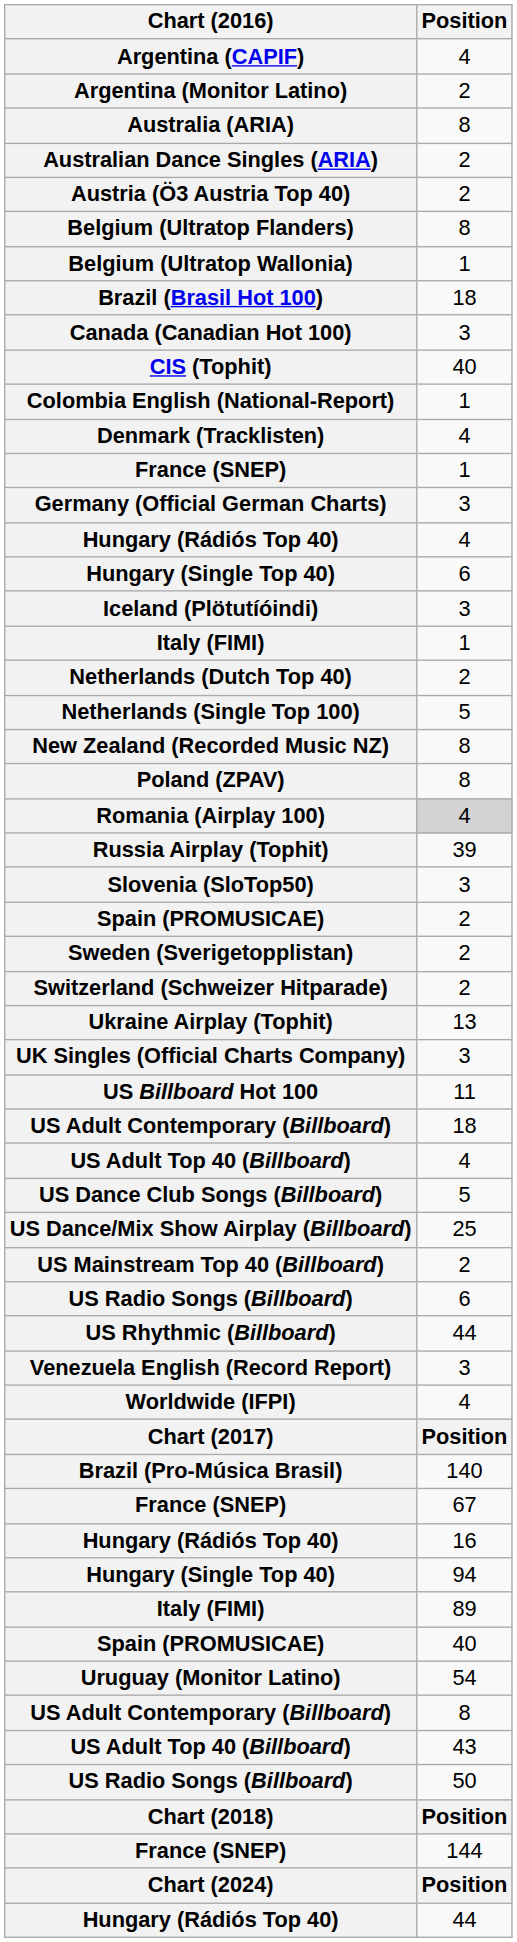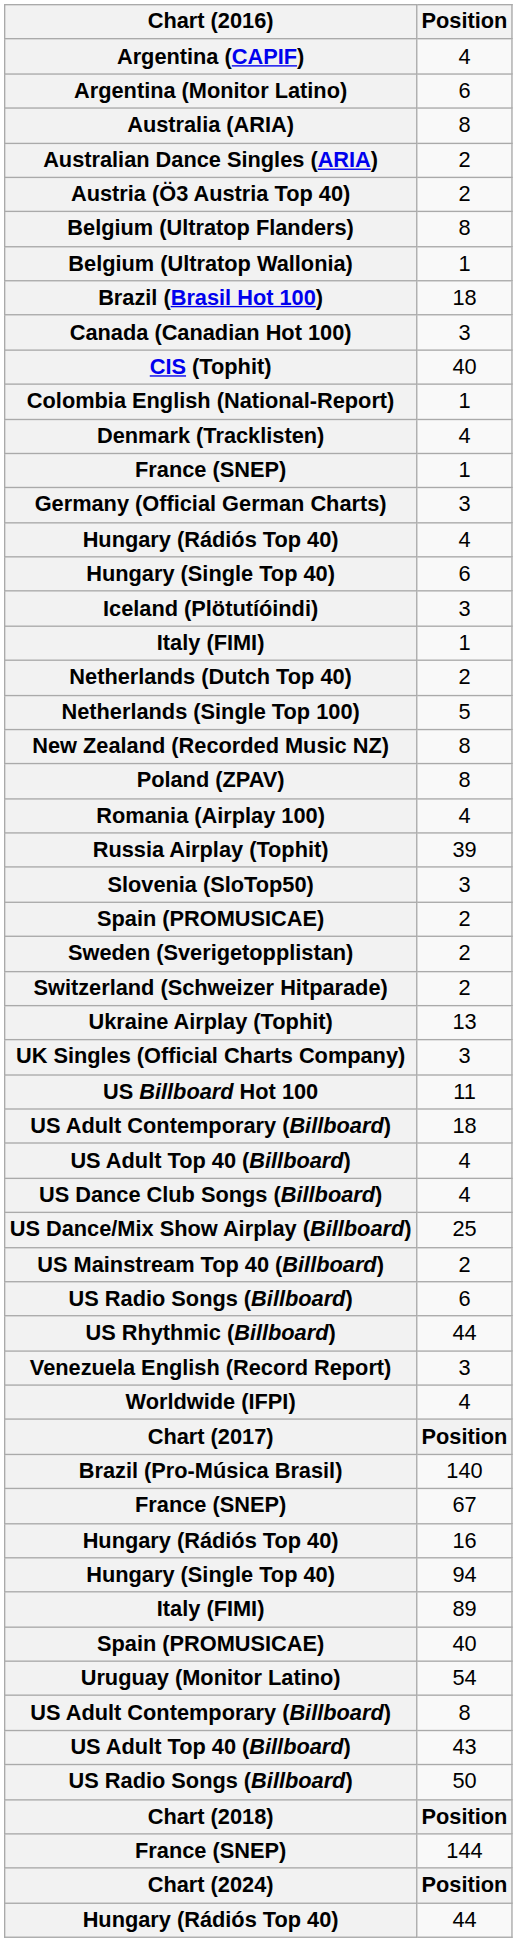row 3 | Position: 2 -> 6
row 24 | Position: lightgrey background -> no background
row 35 | Position: 5 -> 4
